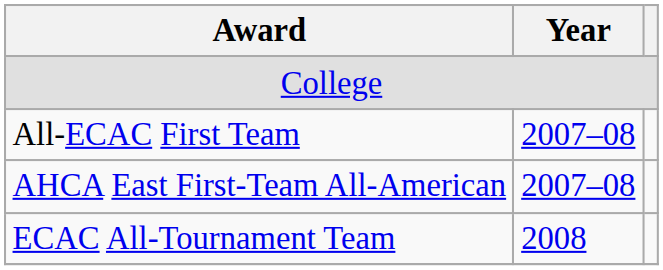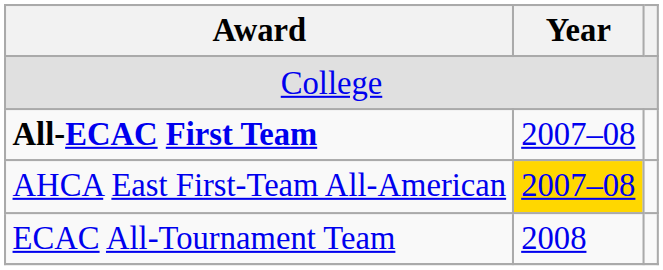All-ECAC First Team | Award: normal -> bold
AHCA East First-Team All-American | Year: no background -> gold background
